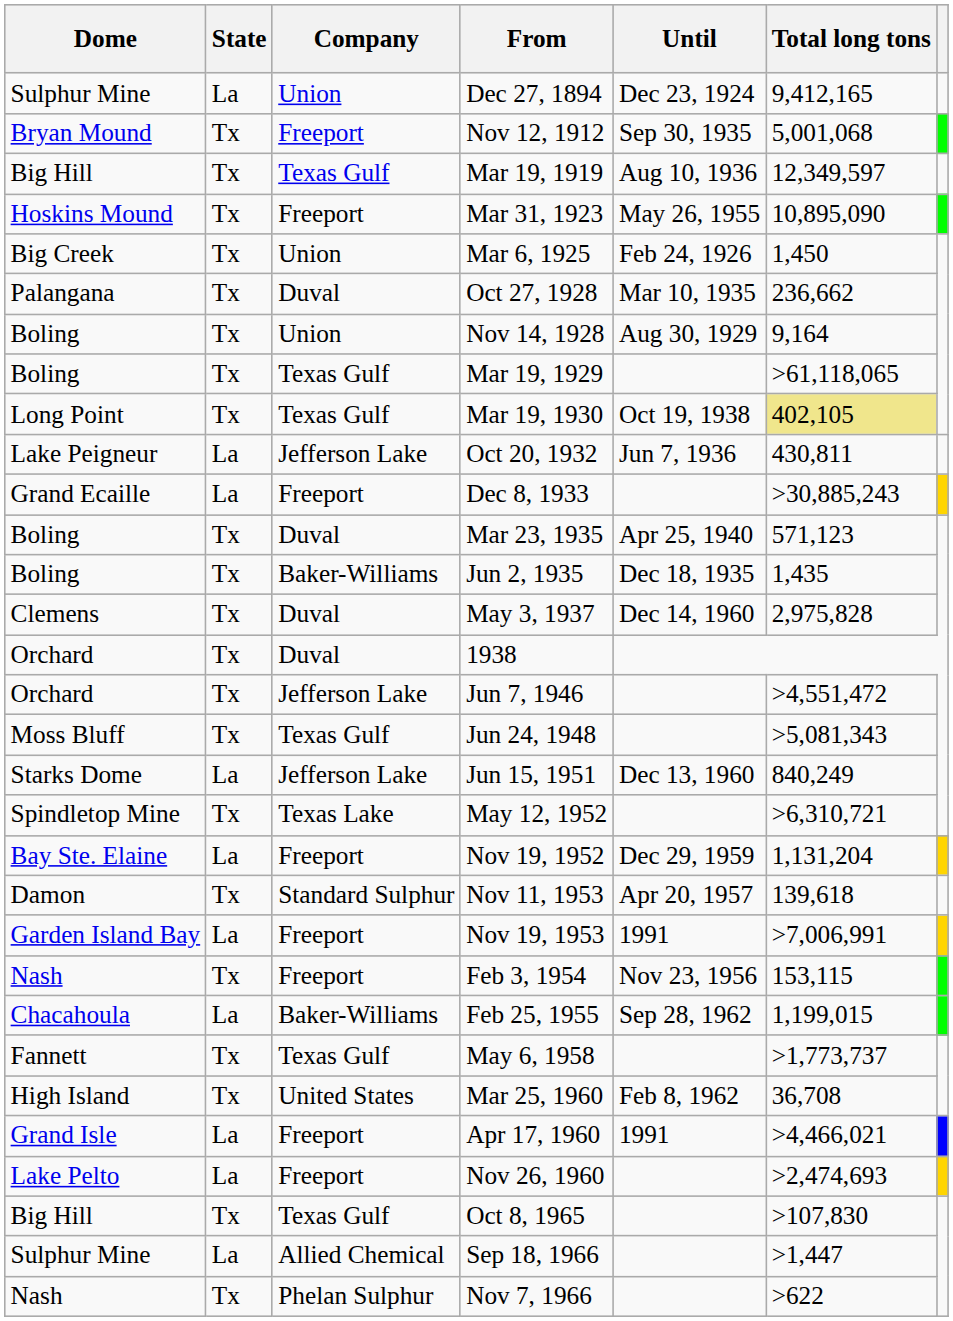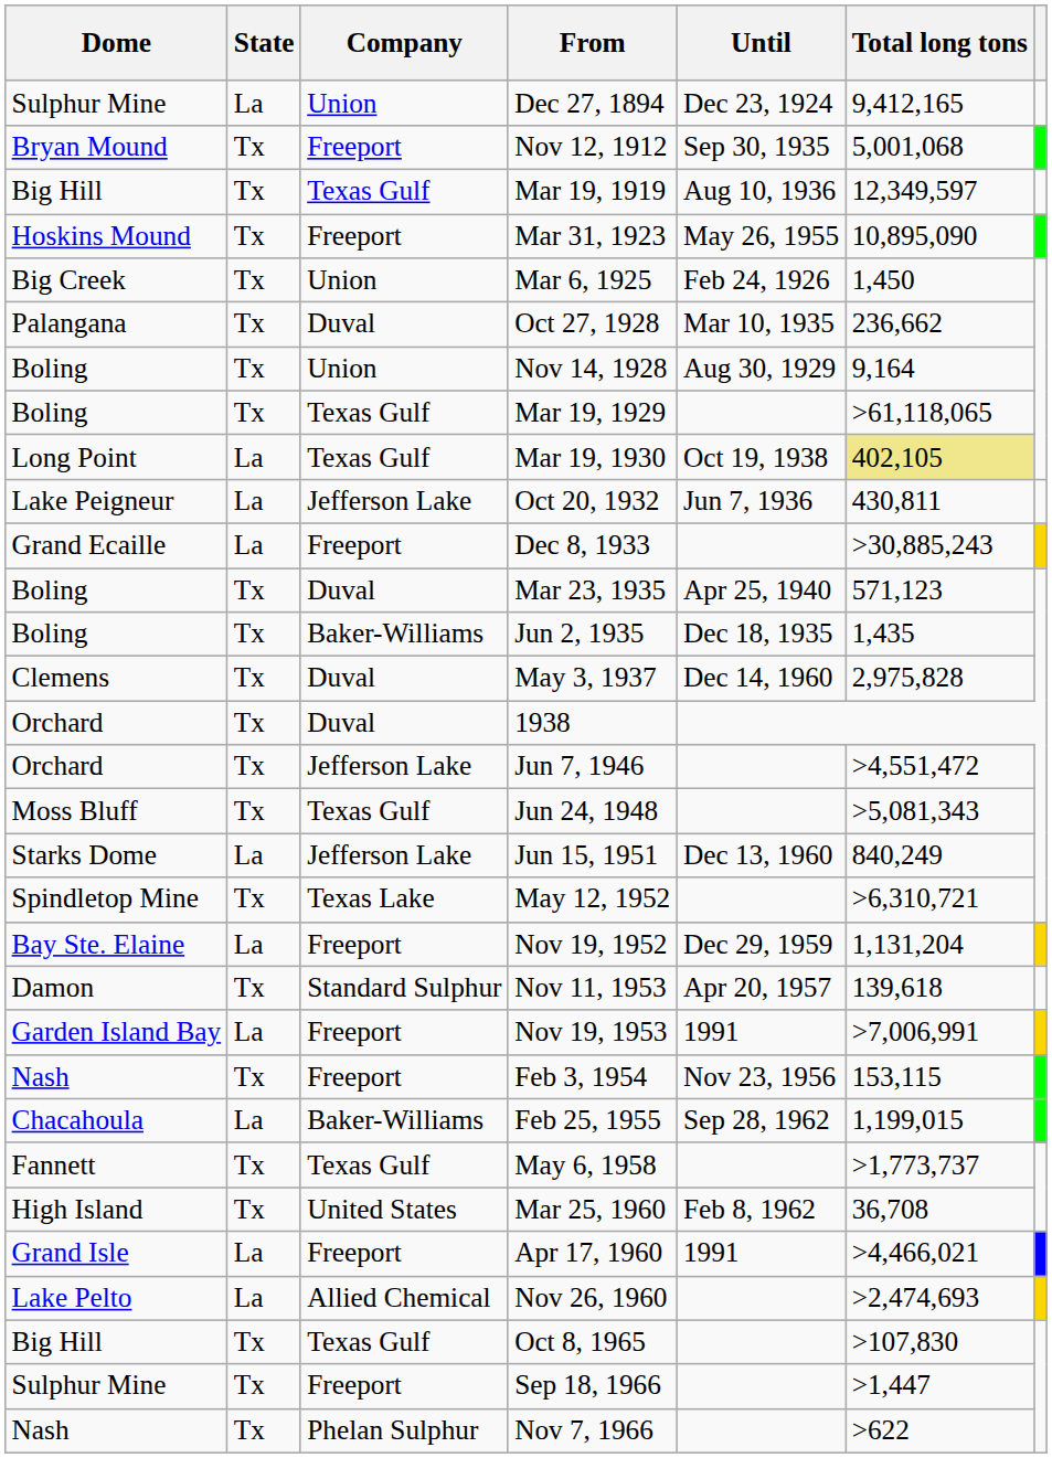Mar 19, 1930 | State: Tx -> La
Nov 26, 1960 | Company: Freeport -> Allied Chemical
Sep 18, 1966 | State: La -> Tx
Sep 18, 1966 | Company: Allied Chemical -> Freeport
